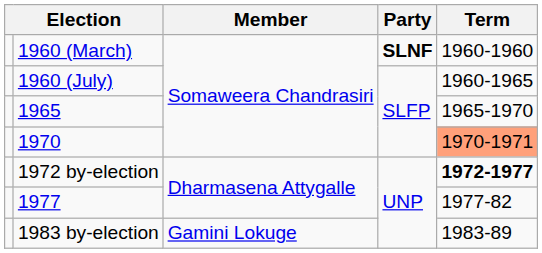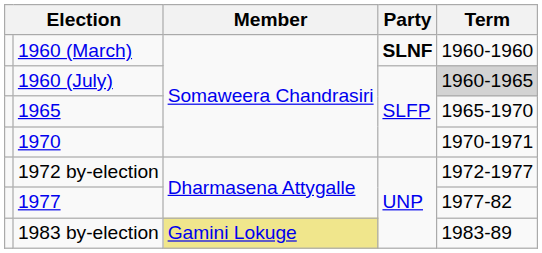1960 (July) | Term: no background -> lightgrey background
1970 | Term: lightsalmon background -> no background
1972 by-election | Term: bold -> normal
1983 by-election | Member: no background -> khaki background
